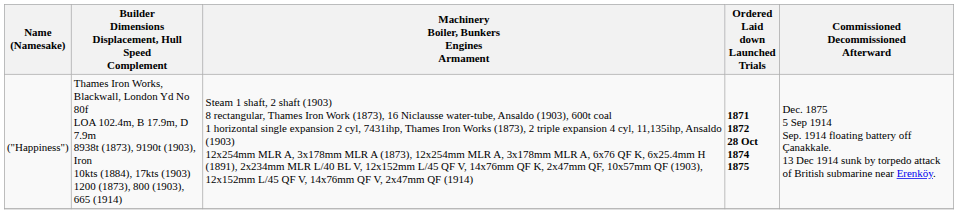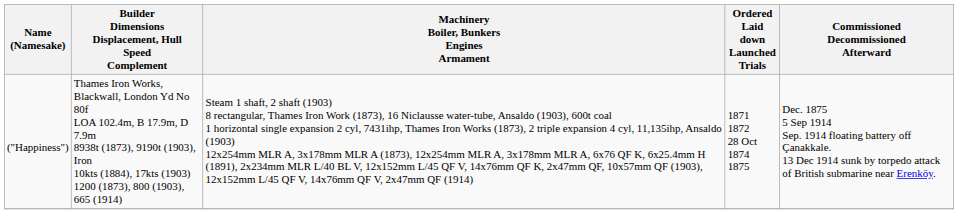("Happiness") | Ordered Laid down Launched Trials: bold -> normal
